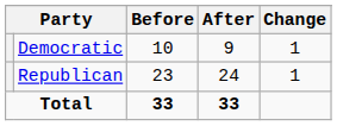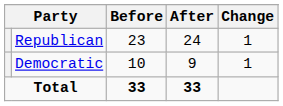rows swapped: Republican <-> Democratic
